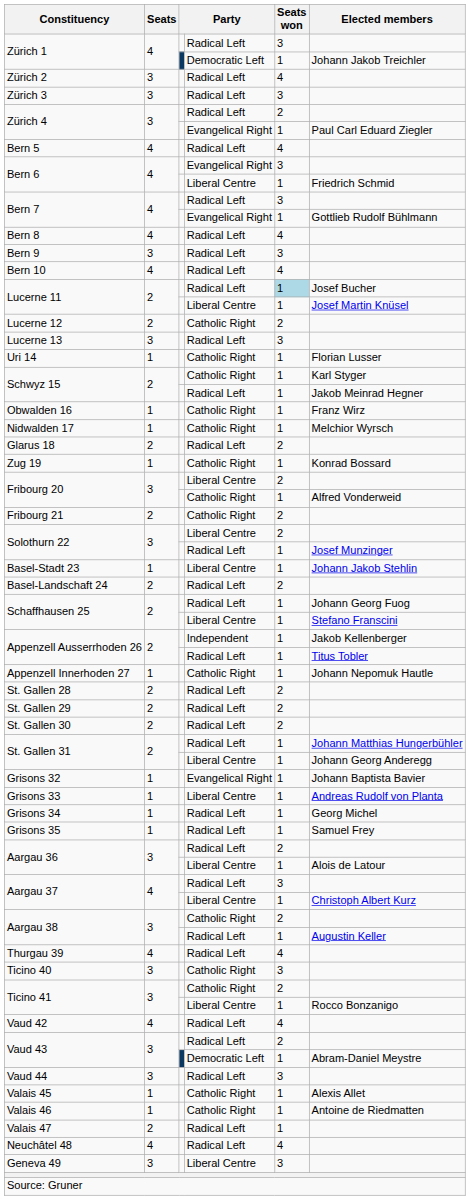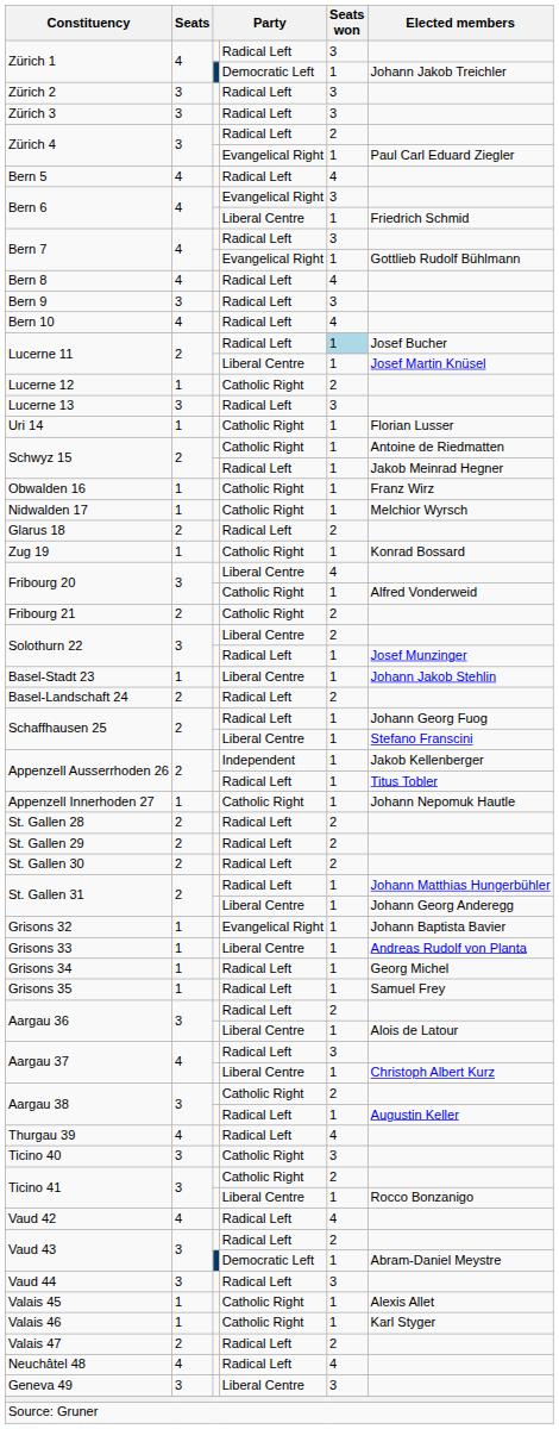Zürich 2 | Seats won: 4 -> 3
Lucerne 12 | Seats: 2 -> 1
Schwyz 15 / Catholic Right | Elected members: Karl Styger -> Antoine de Riedmatten
Fribourg 20 / Liberal Centre | Seats won: 2 -> 4
Valais 46 | Elected members: Antoine de Riedmatten -> Karl Styger
Valais 47 | Seats won: 1 -> 2
